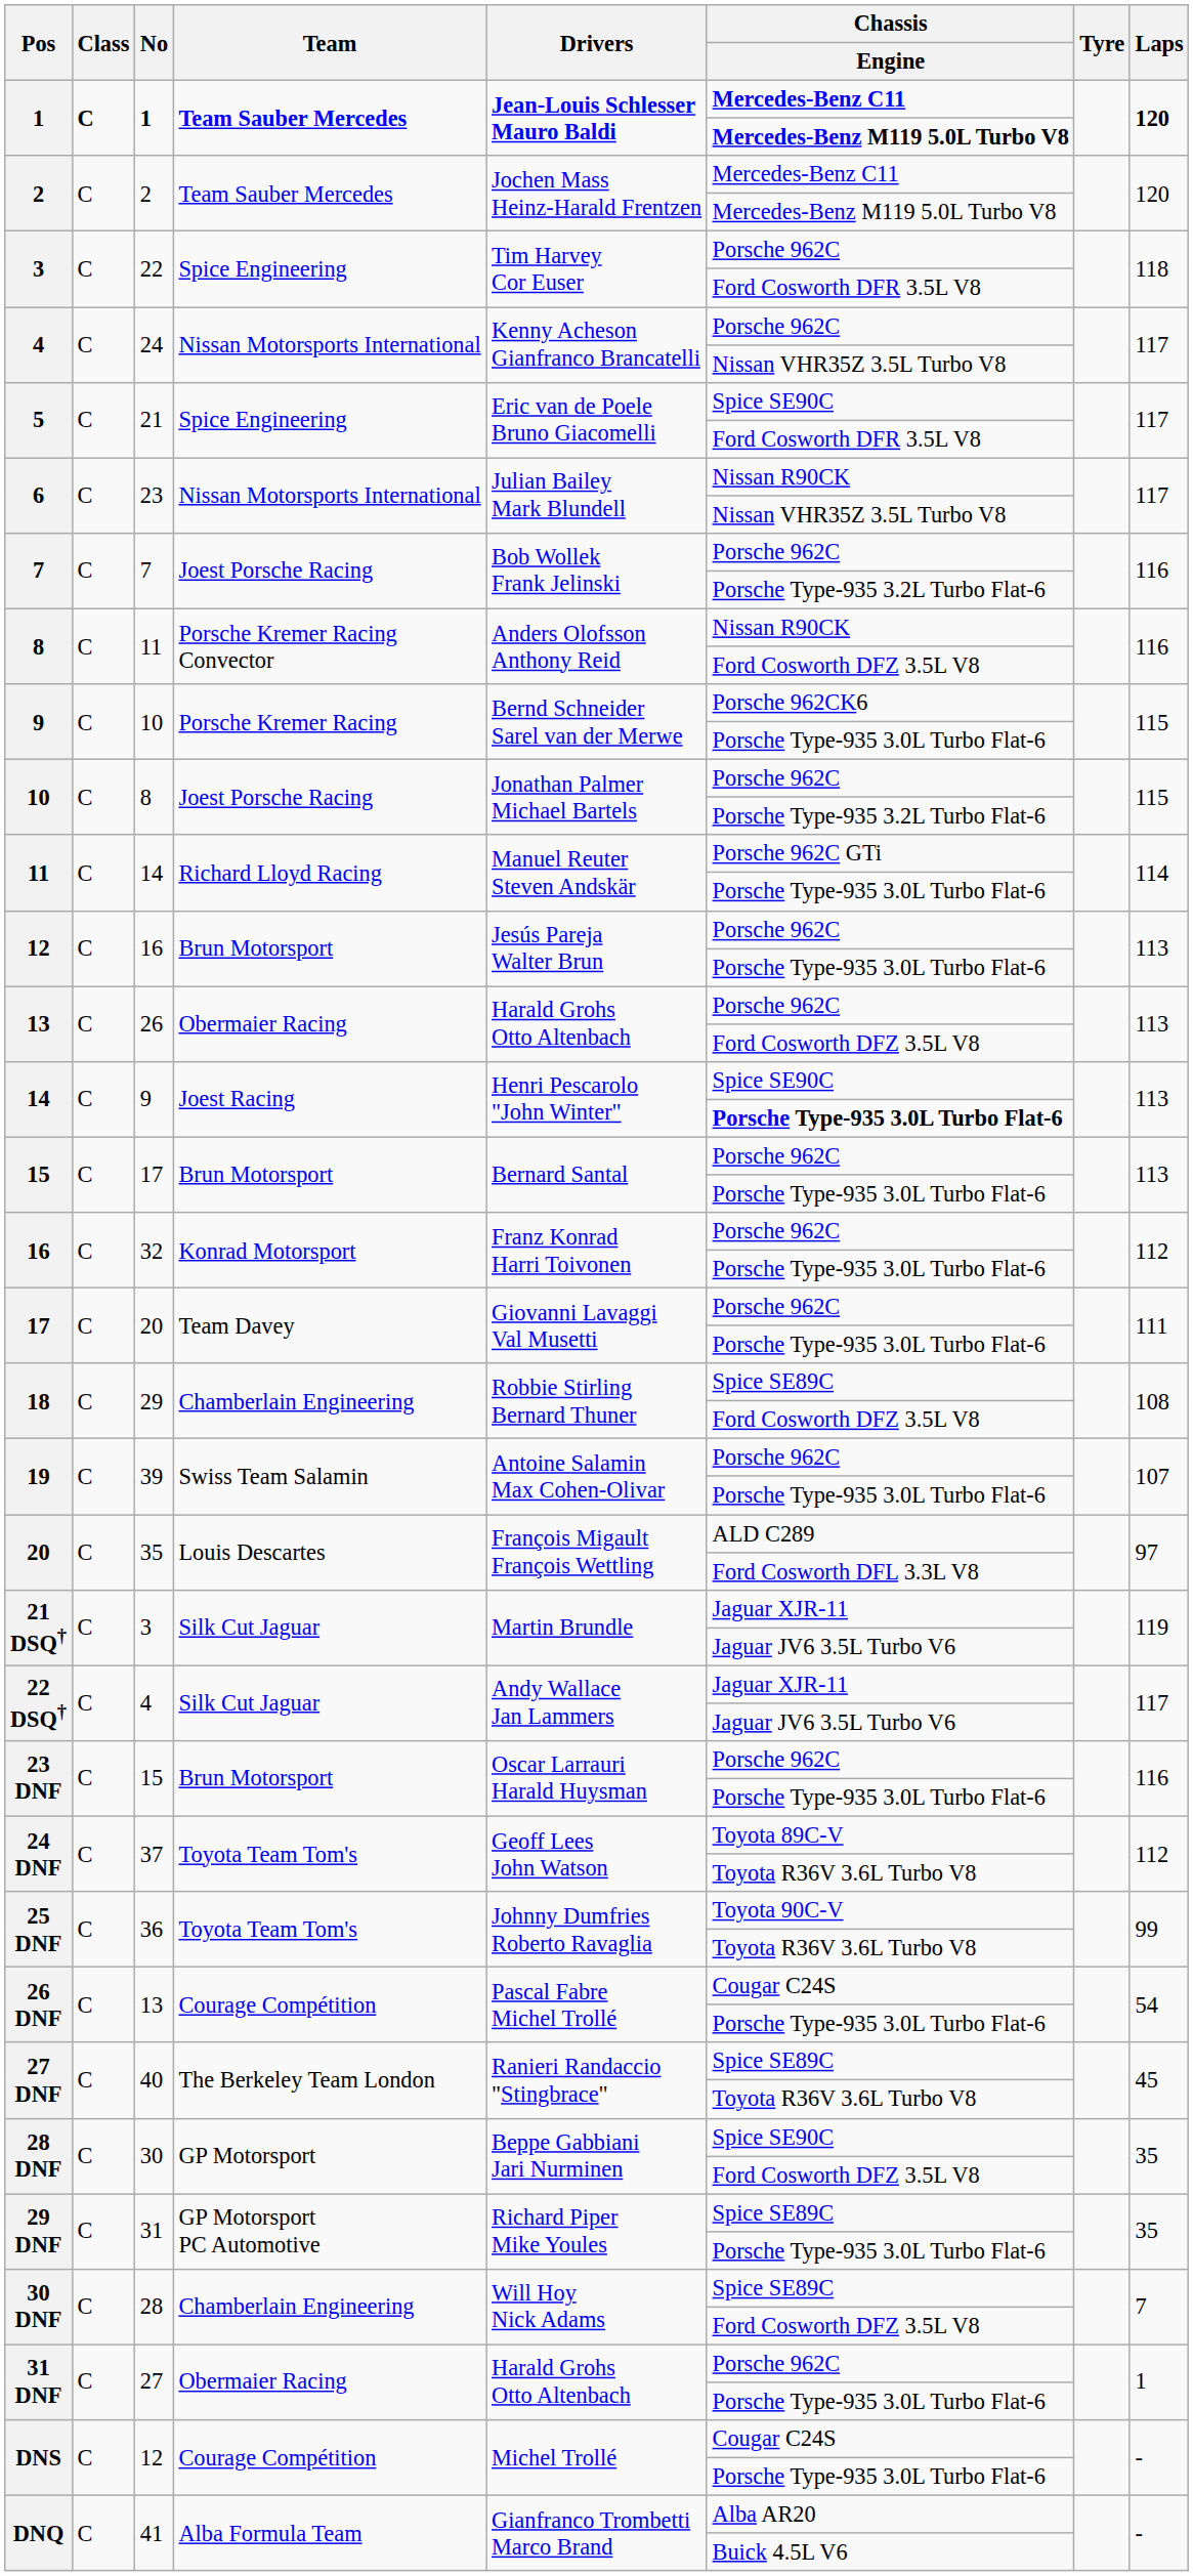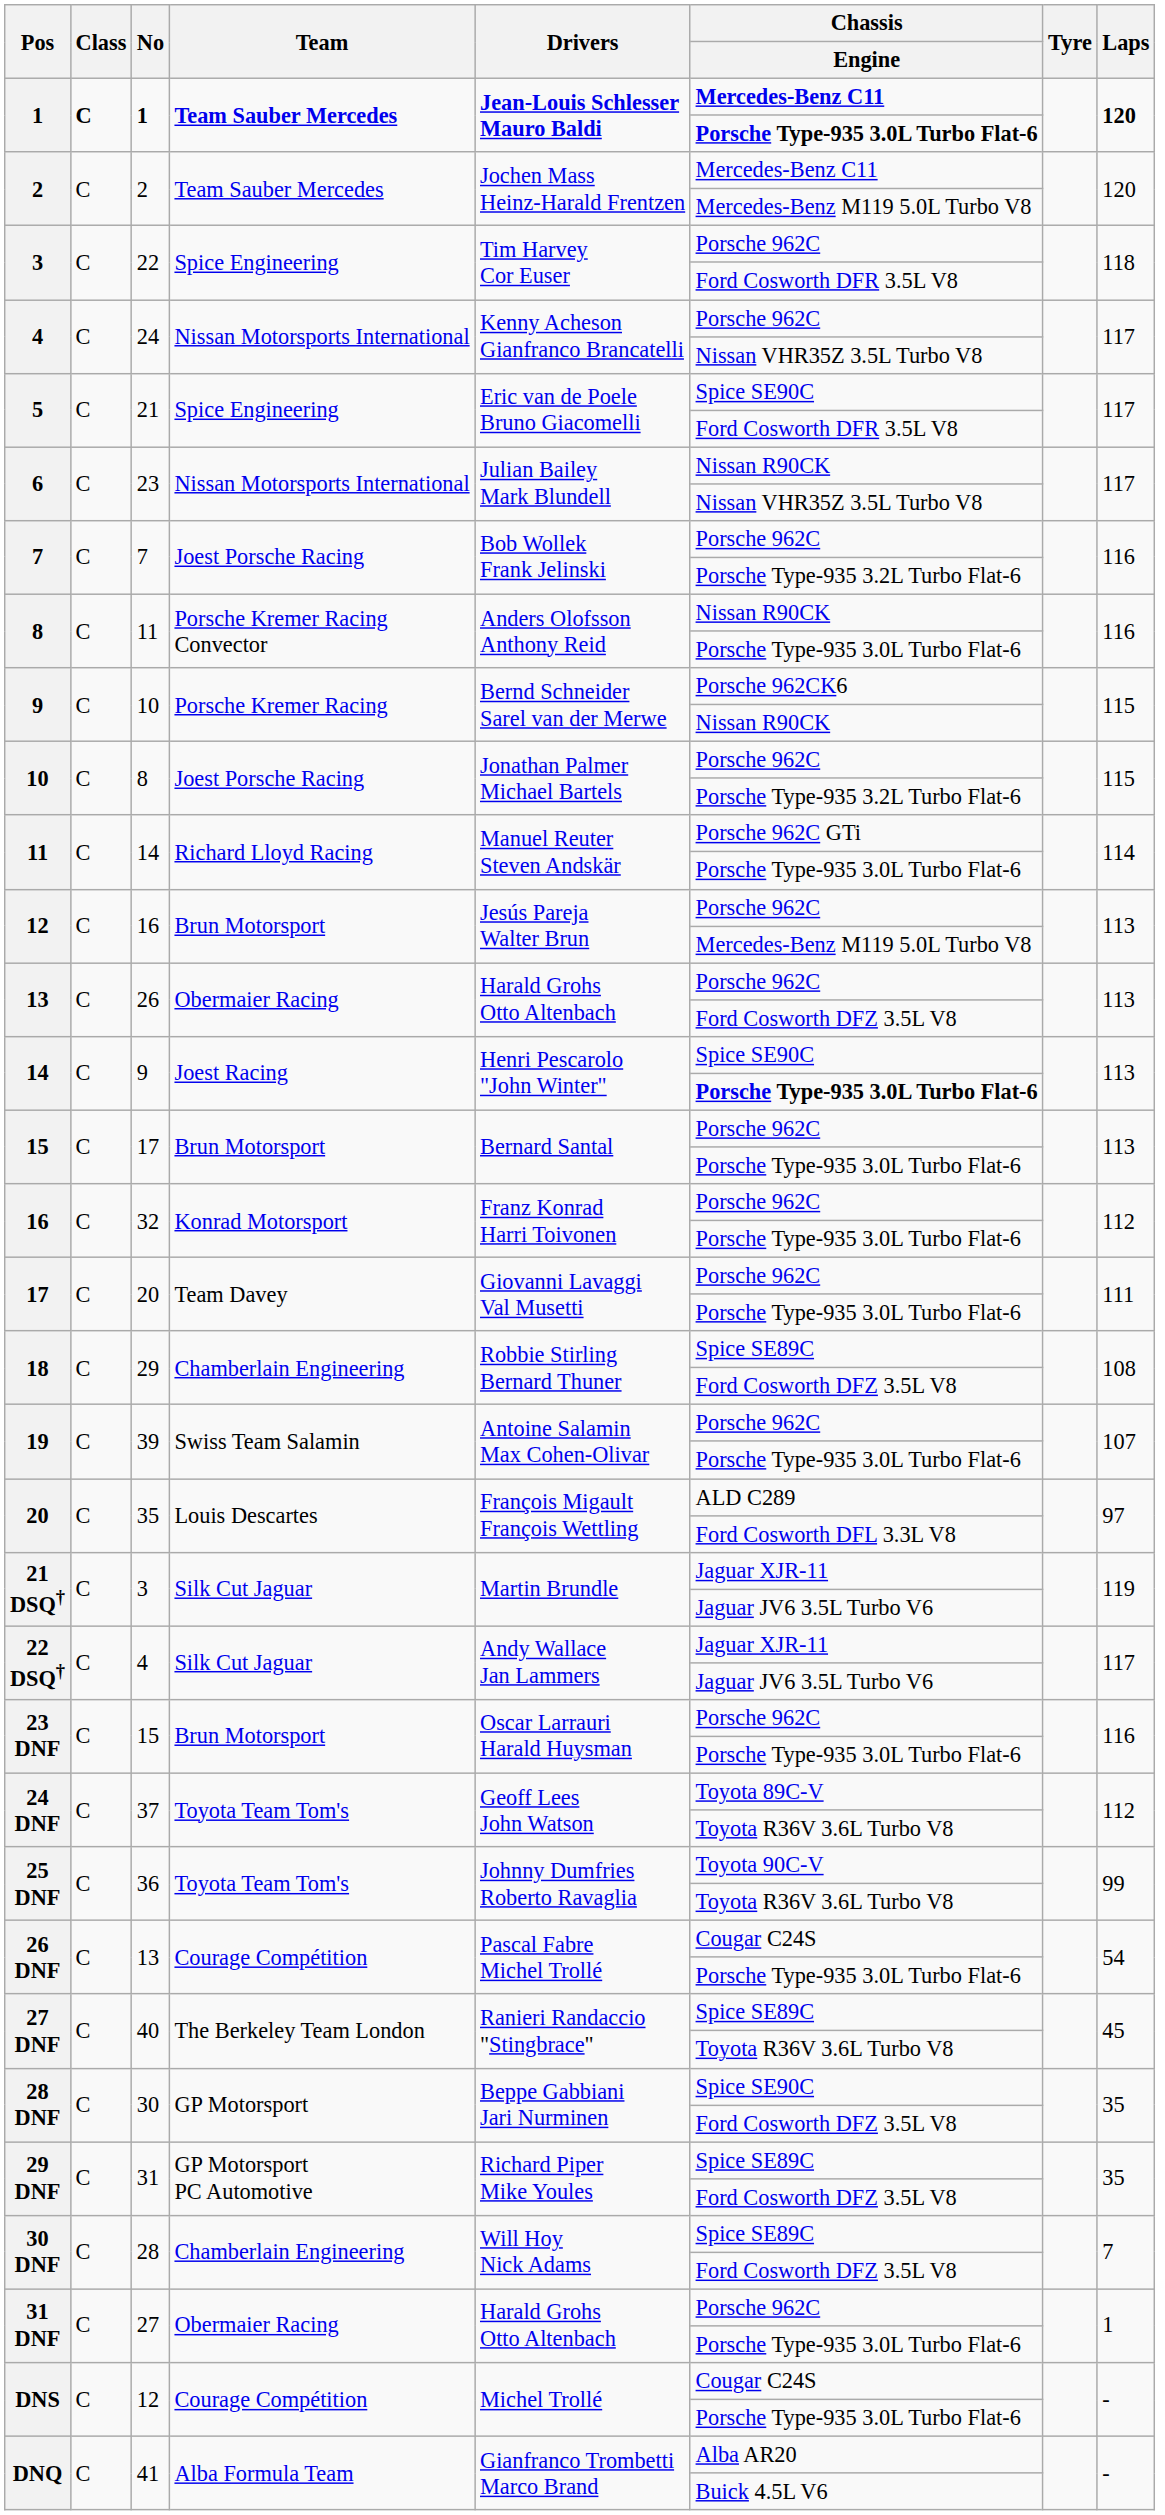row 4 | Chassis / Engine: Mercedes-Benz M119 5.0L Turbo V8 -> Porsche Type-935 3.0L Turbo Flat-6
row 18 | Chassis / Engine: Ford Cosworth DFZ 3.5L V8 -> Porsche Type-935 3.0L Turbo Flat-6
row 20 | Chassis / Engine: Porsche Type-935 3.0L Turbo Flat-6 -> Nissan R90CK
row 26 | Chassis / Engine: Porsche Type-935 3.0L Turbo Flat-6 -> Mercedes-Benz M119 5.0L Turbo V8
row 60 | Chassis / Engine: Porsche Type-935 3.0L Turbo Flat-6 -> Ford Cosworth DFZ 3.5L V8
